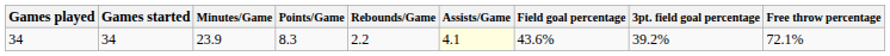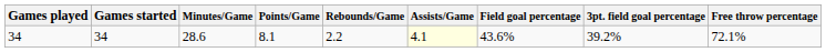row 2 | Minutes/Game: 23.9 -> 28.6
row 2 | Points/Game: 8.3 -> 8.1
